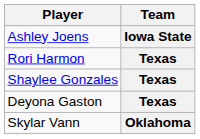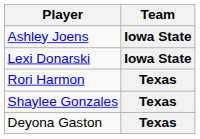+ row: Lexi Donarski | Iowa State
- row: Skylar Vann | Oklahoma
